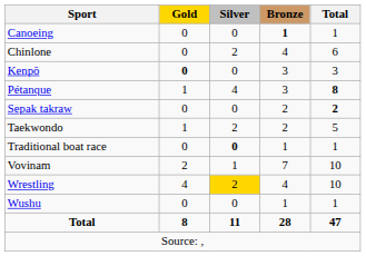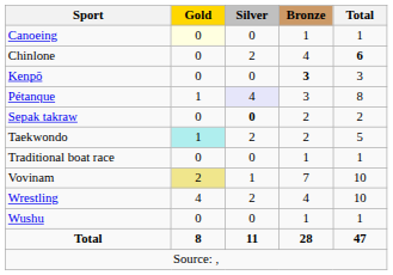Canoeing | Gold: no background -> lightyellow background
Canoeing | Bronze: bold -> normal
Chinlone | Total: normal -> bold
Kenpō | Gold: bold -> normal
Kenpō | Bronze: normal -> bold
Pétanque | Silver: no background -> lavender background
Pétanque | Total: bold -> normal
Sepak takraw | Silver: normal -> bold
Sepak takraw | Total: bold -> normal
Taekwondo | Gold: no background -> paleturquoise background
Traditional boat race | Silver: bold -> normal
Vovinam | Gold: no background -> khaki background
Wrestling | Silver: gold background -> no background
